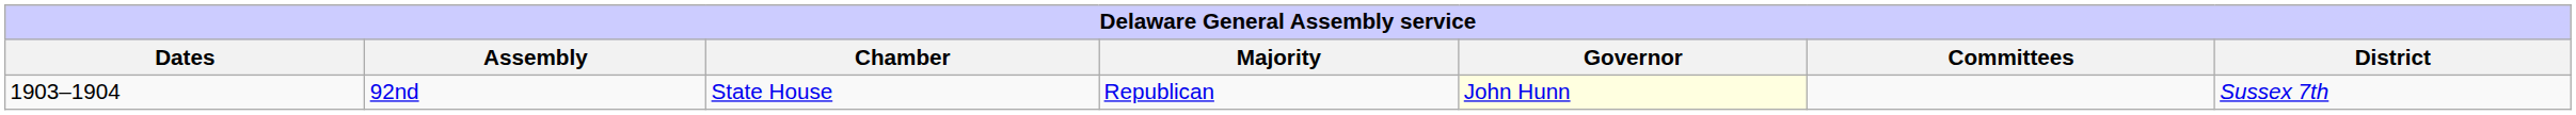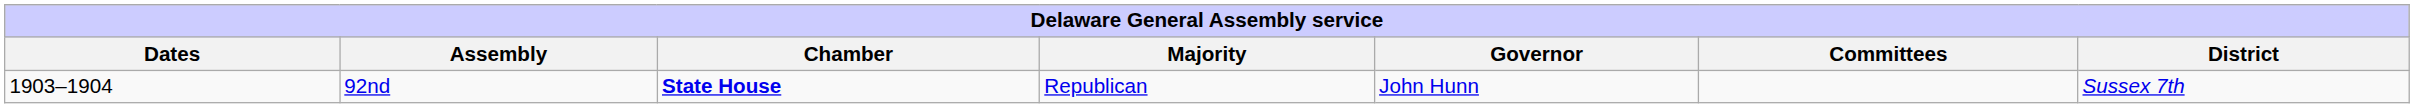92nd | Chamber: normal -> bold
92nd | Governor: lightyellow background -> no background
